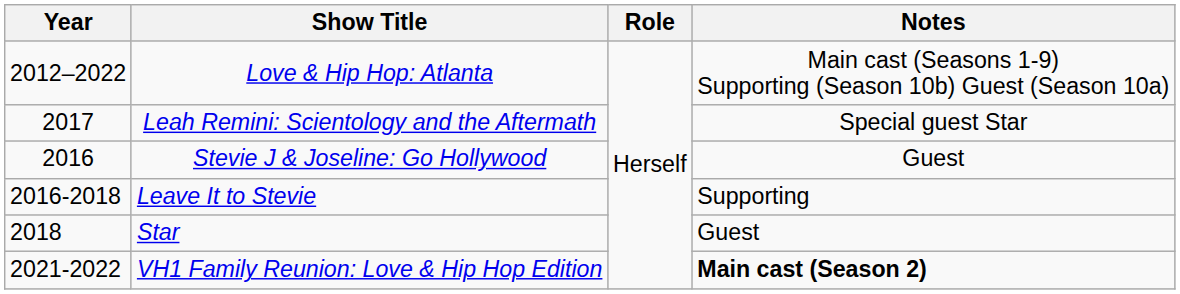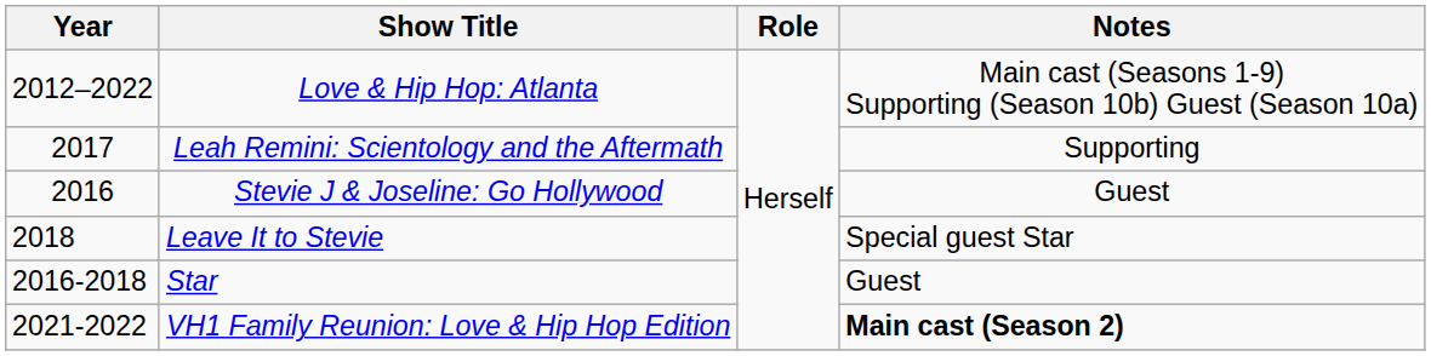Leah Remini: Scientology and the Aftermath | Notes: Special guest Star -> Supporting
Leave It to Stevie | Year: 2016-2018 -> 2018
Leave It to Stevie | Notes: Supporting -> Special guest Star
Star | Year: 2018 -> 2016-2018
